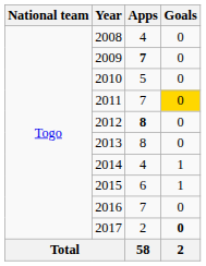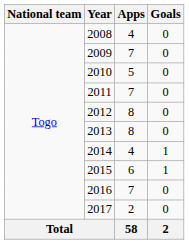2009 | Apps: bold -> normal
2011 | Goals: gold background -> no background
2012 | Apps: bold -> normal
2017 | Goals: bold -> normal
